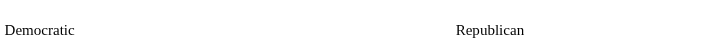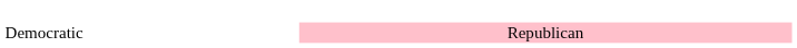Democratic | 52: no background -> pink background
